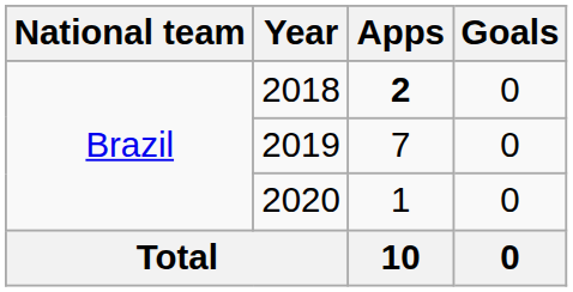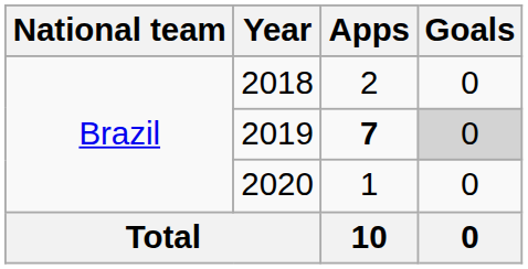2018 | Apps: bold -> normal
2019 | Apps: normal -> bold
2019 | Goals: no background -> lightgrey background
